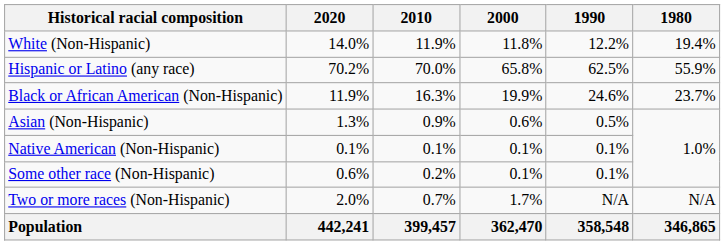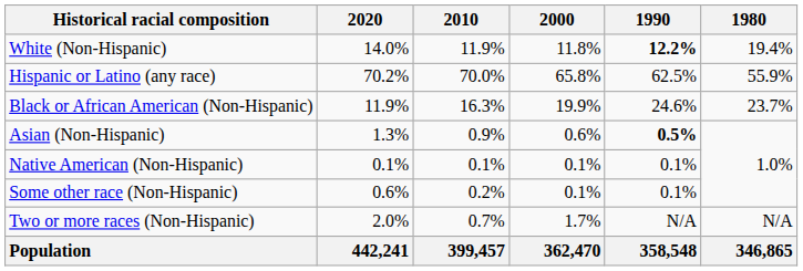White (Non-Hispanic) | 1990: normal -> bold
Asian (Non-Hispanic) | 1990: normal -> bold
